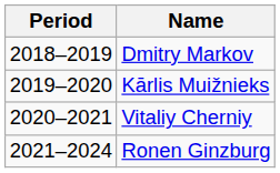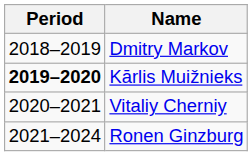Kārlis Muižnieks | Period: normal -> bold
